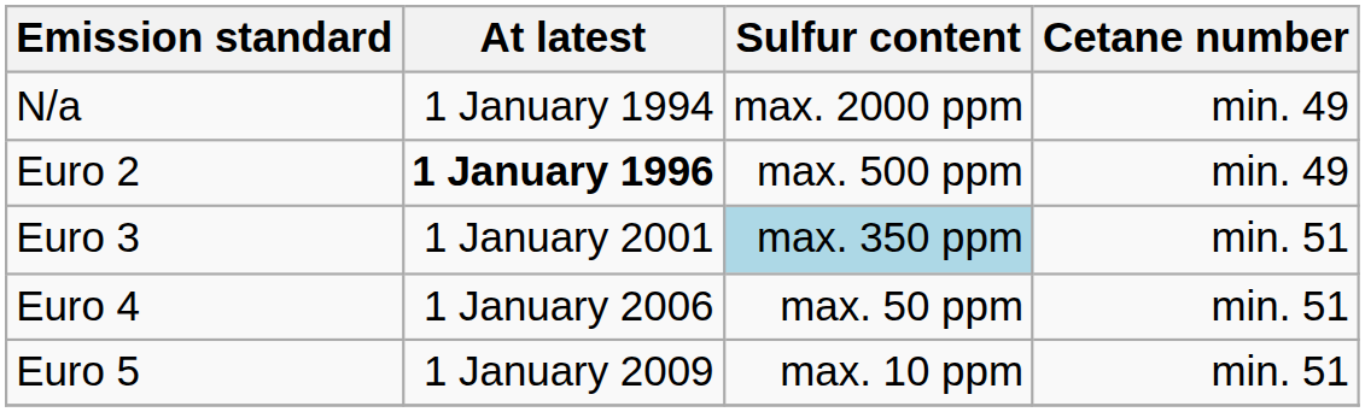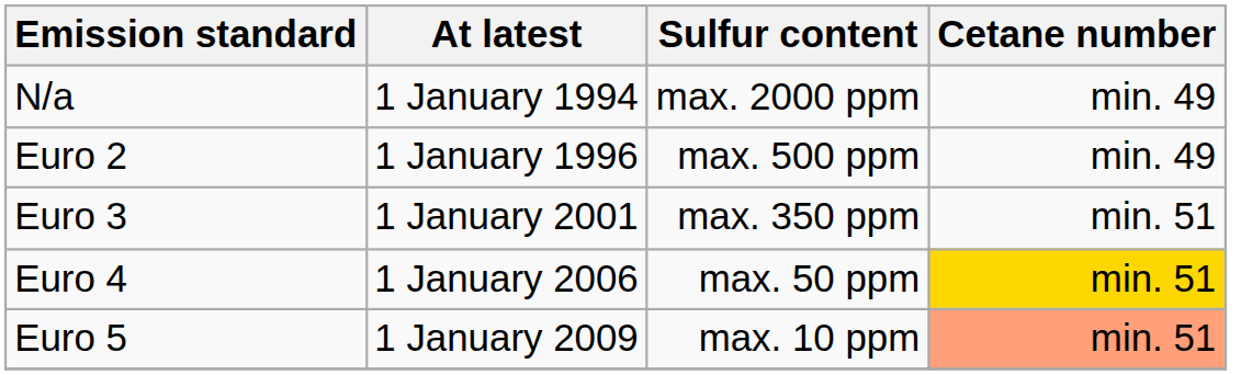Euro 2 | At latest: bold -> normal
Euro 3 | Sulfur content: lightblue background -> no background
Euro 4 | Cetane number: no background -> gold background
Euro 5 | Cetane number: no background -> lightsalmon background
